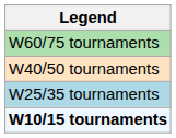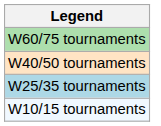row 5 | column 1: bold -> normal
